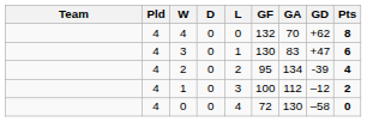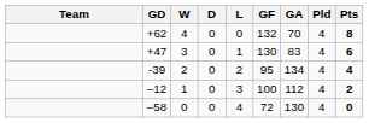columns swapped: Pld <-> GD
